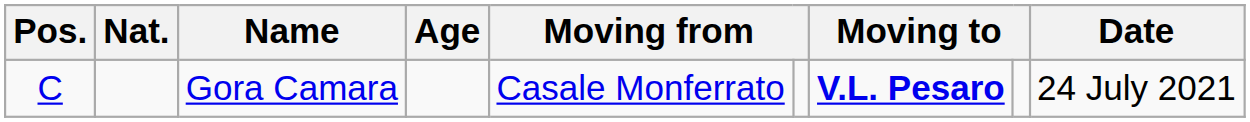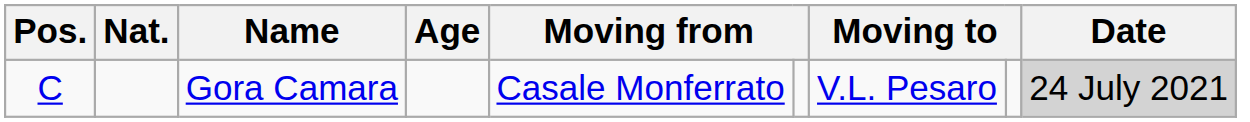Gora Camara | column 7: bold -> normal
Gora Camara | Date: no background -> lightgrey background
